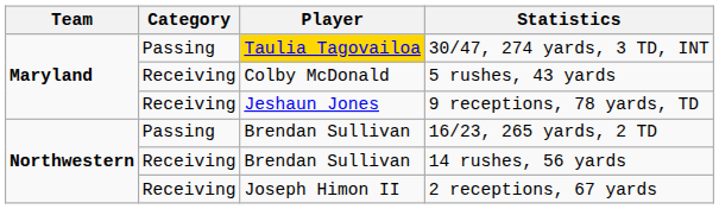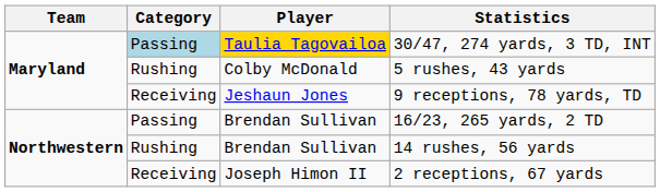30/47, 274 yards, 3 TD, INT | Category: no background -> lightblue background
5 rushes, 43 yards | Category: Receiving -> Rushing
14 rushes, 56 yards | Category: Receiving -> Rushing
